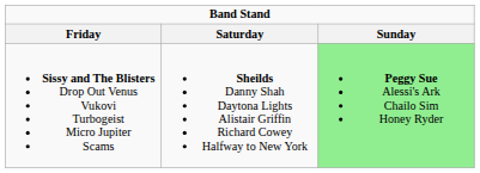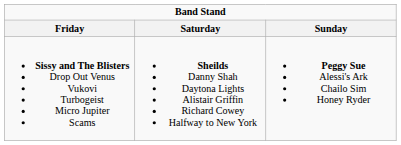row 3 | Sunday: lightgreen background -> no background
